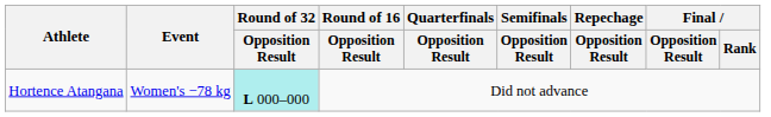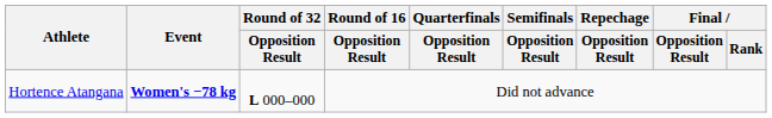Hortence Atangana | Event: normal -> bold
Hortence Atangana | Round of 32 / Opposition Result: paleturquoise background -> no background
